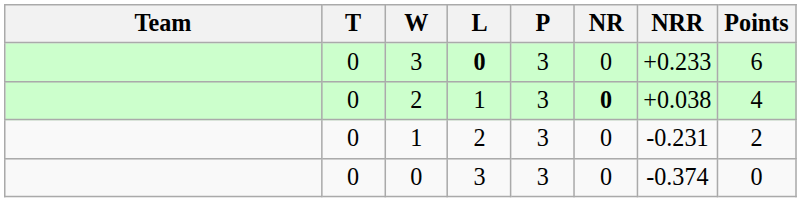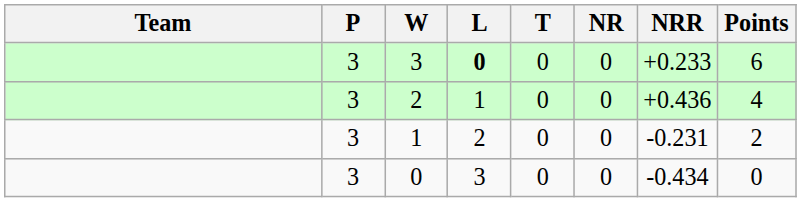columns swapped: P <-> T
row 3 | NR: bold -> normal
row 3 | NRR: +0.038 -> +0.436
row 5 | NRR: -0.374 -> -0.434
